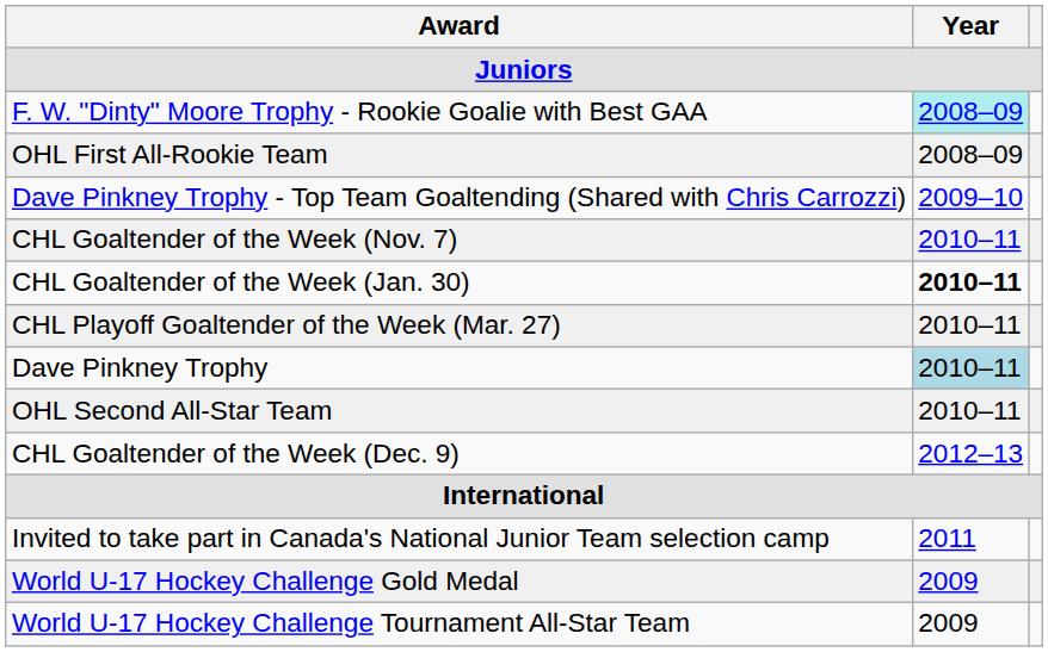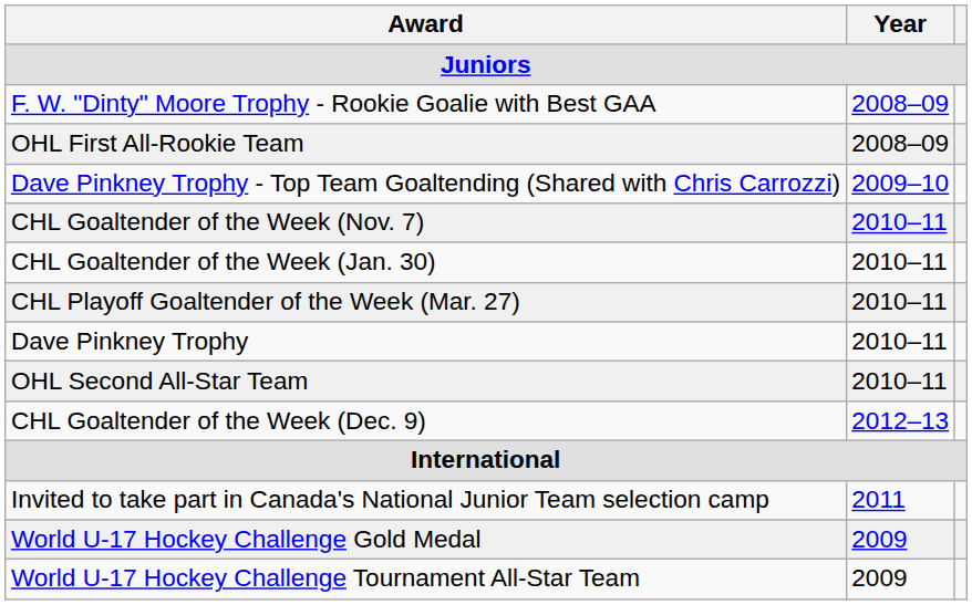F. W. "Dinty" Moore Trophy - Rookie Goalie with Best GAA | Year: paleturquoise background -> no background
CHL Goaltender of the Week (Jan. 30) | Year: bold -> normal
Dave Pinkney Trophy | Year: lightblue background -> no background
